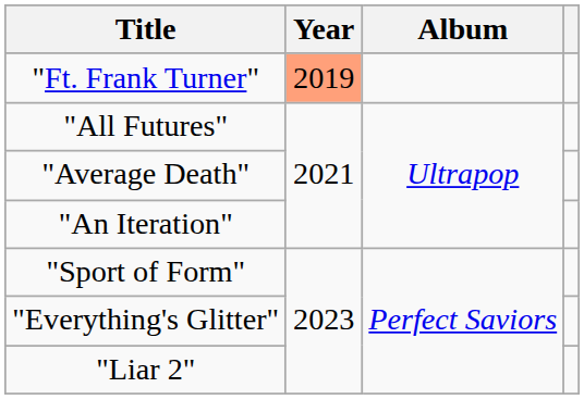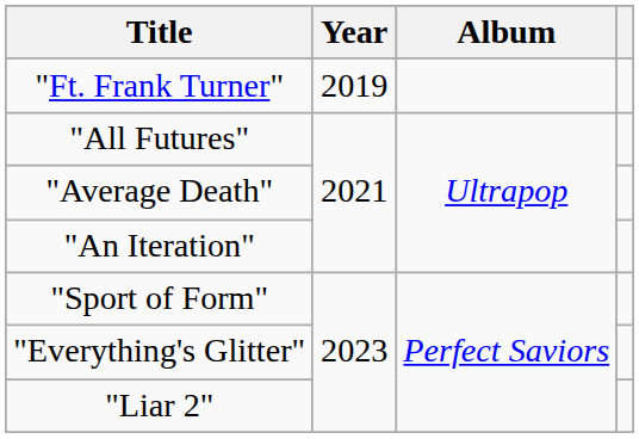"Ft. Frank Turner" | Year: lightsalmon background -> no background
